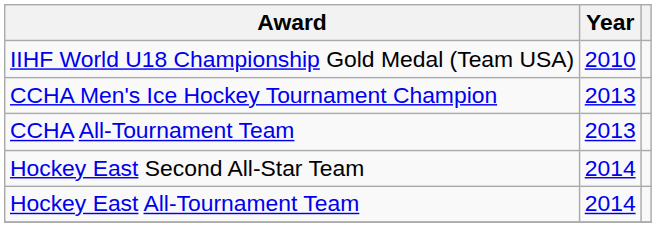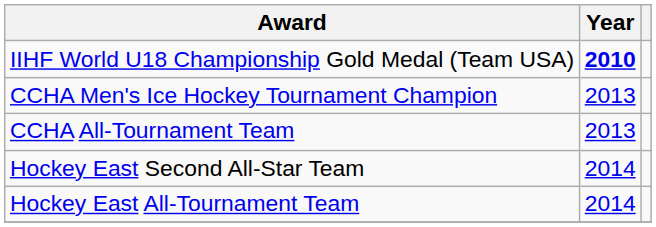IIHF World U18 Championship Gold Medal (Team USA) | Year: normal -> bold
